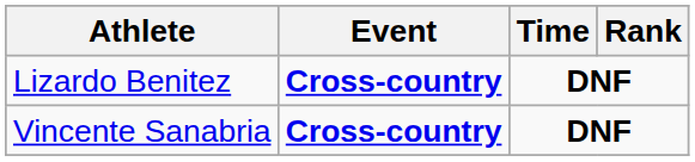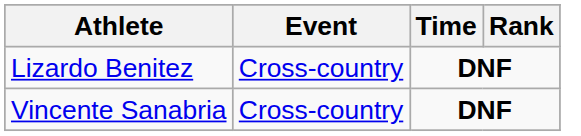Lizardo Benitez | Event: bold -> normal
Vincente Sanabria | Event: bold -> normal
